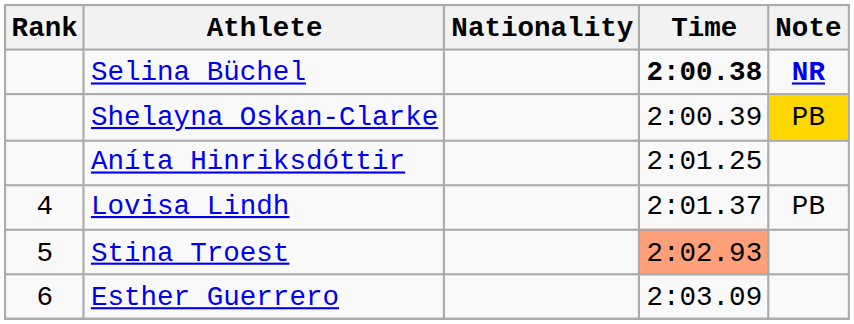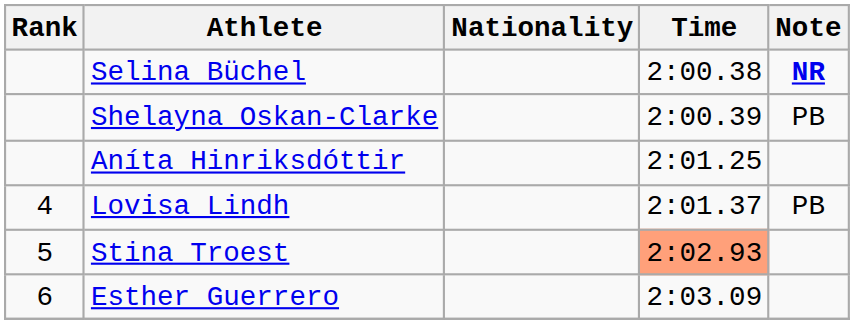Selina Büchel | Time: bold -> normal
Shelayna Oskan-Clarke | Note: gold background -> no background
